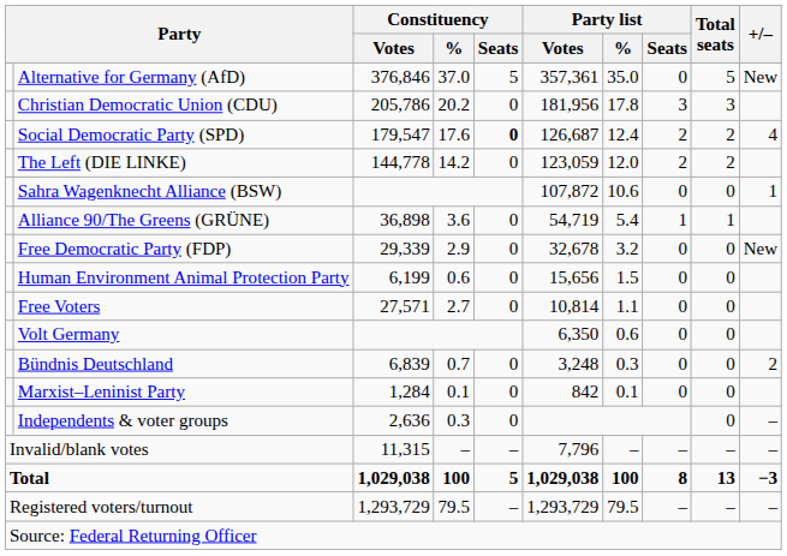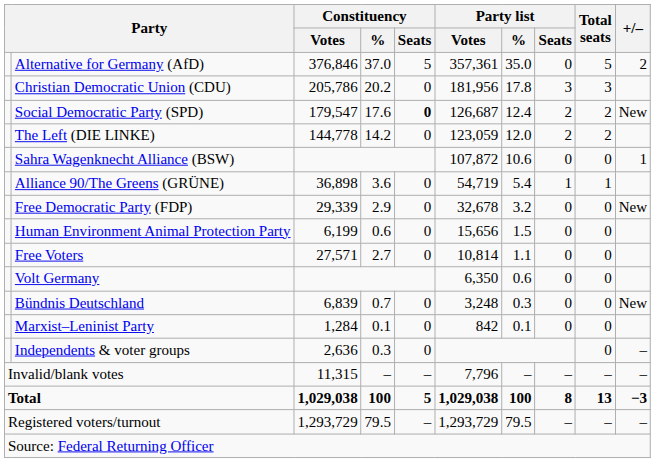Alternative for Germany (AfD) | +/–: New -> 2
Social Democratic Party (SPD) | +/–: 4 -> New
Bündnis Deutschland | +/–: 2 -> New
